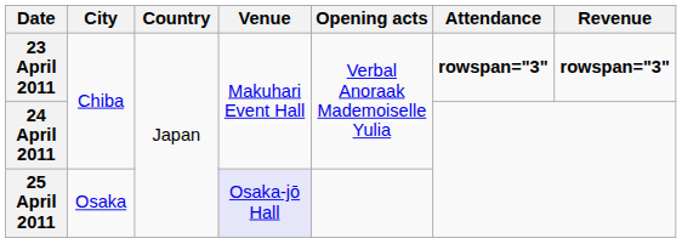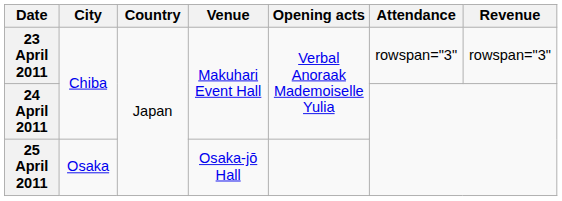23 April 2011 | Attendance: bold -> normal
23 April 2011 | Revenue: bold -> normal
25 April 2011 | Venue: lavender background -> no background
